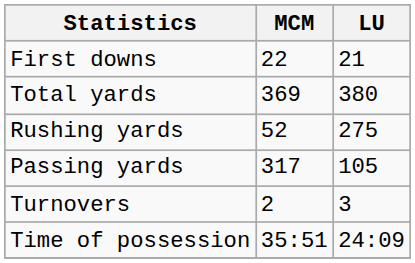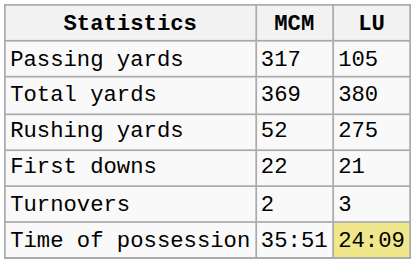rows swapped: First downs <-> Passing yards
Time of possession | LU: no background -> khaki background
